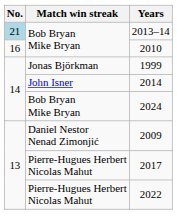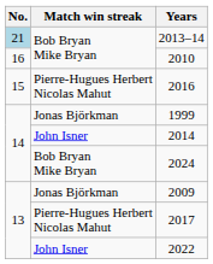+ row: 15 | Pierre-Hugues Herbert Nicolas Mahut | 2016
2009 | Match win streak: Daniel Nestor Nenad Zimonjić -> Jonas Björkman
2022 | Match win streak: Pierre-Hugues Herbert Nicolas Mahut -> John Isner
